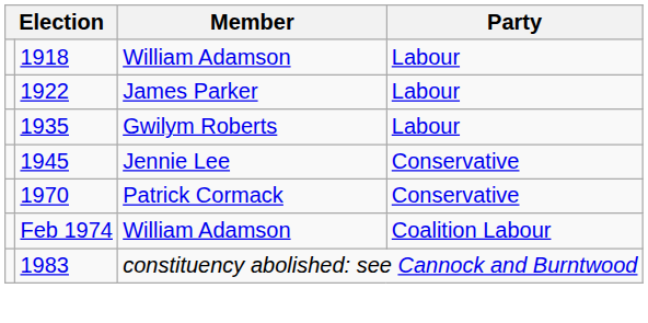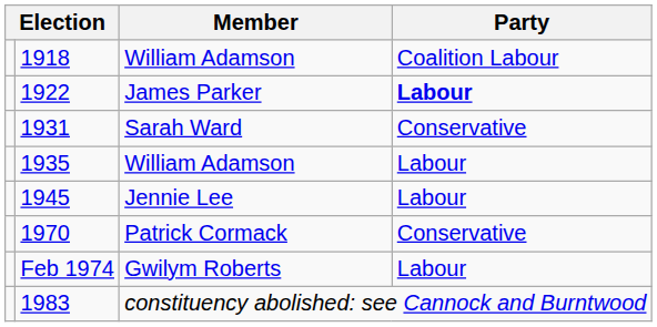1918 | Party: Labour -> Coalition Labour
1922 | Party: normal -> bold
+ row: 1931 | Sarah Ward | Conservative
1935 | Member: Gwilym Roberts -> William Adamson
1945 | Party: Conservative -> Labour
Feb 1974 | Member: William Adamson -> Gwilym Roberts
Feb 1974 | Party: Coalition Labour -> Labour
